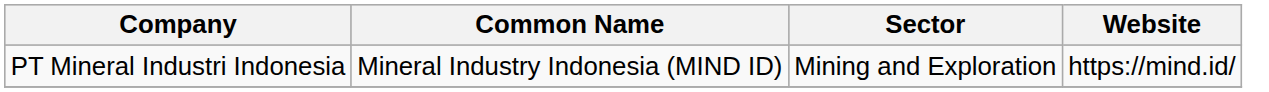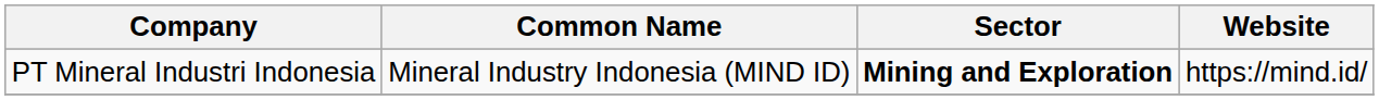PT Mineral Industri Indonesia | Sector: normal -> bold
